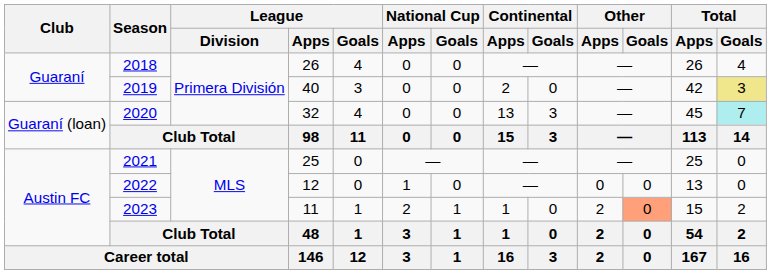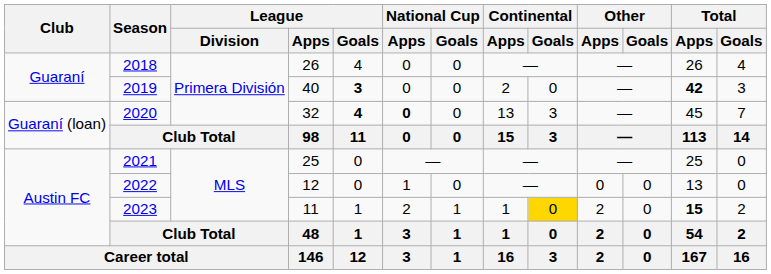2019 | League / Goals: normal -> bold
2019 | Total / Apps: normal -> bold
2019 | Total / Goals: khaki background -> no background
2020 | League / Goals: normal -> bold
2020 | National Cup / Apps: normal -> bold
2020 | Total / Goals: paleturquoise background -> no background
2023 | Continental / Goals: no background -> gold background
2023 | Other / Goals: lightsalmon background -> no background
2023 | Total / Apps: normal -> bold
